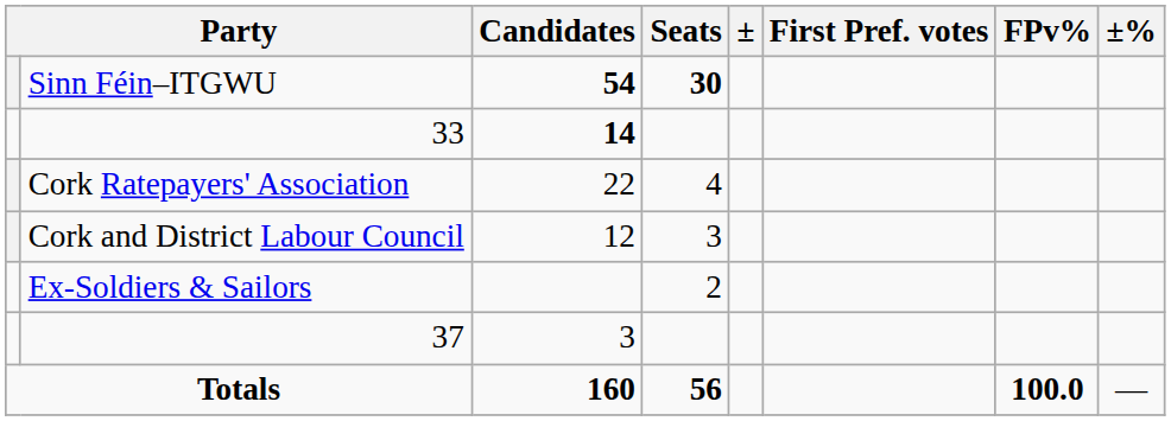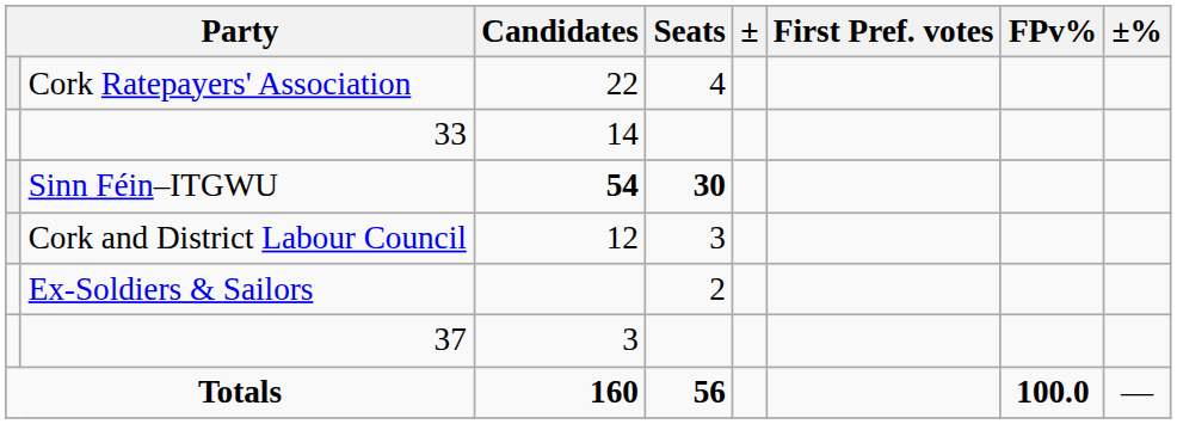rows swapped: Sinn Féin–ITGWU <-> Cork Ratepayers' Association
33 | Candidates: bold -> normal
